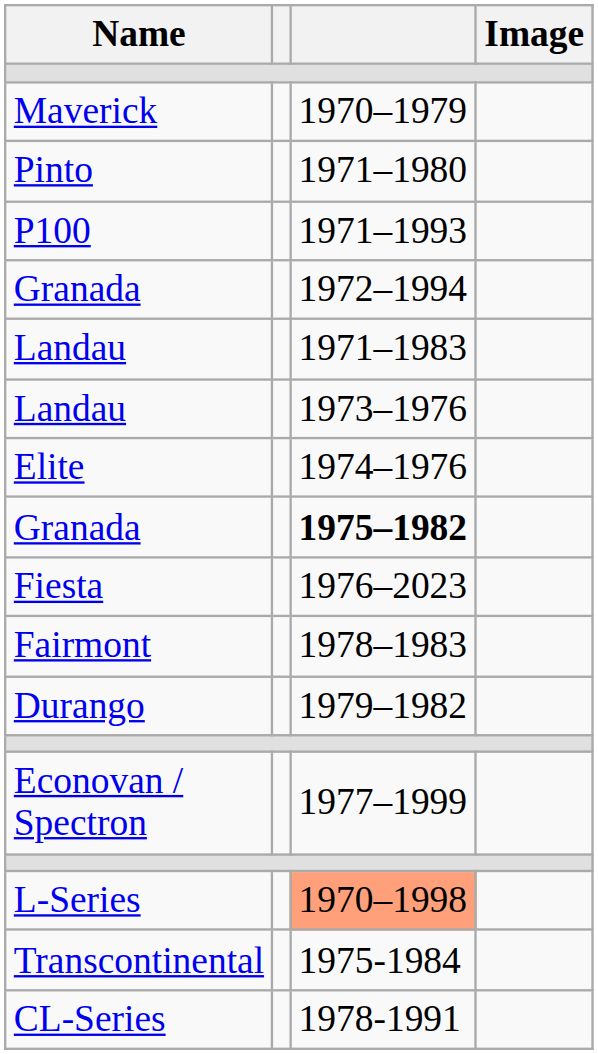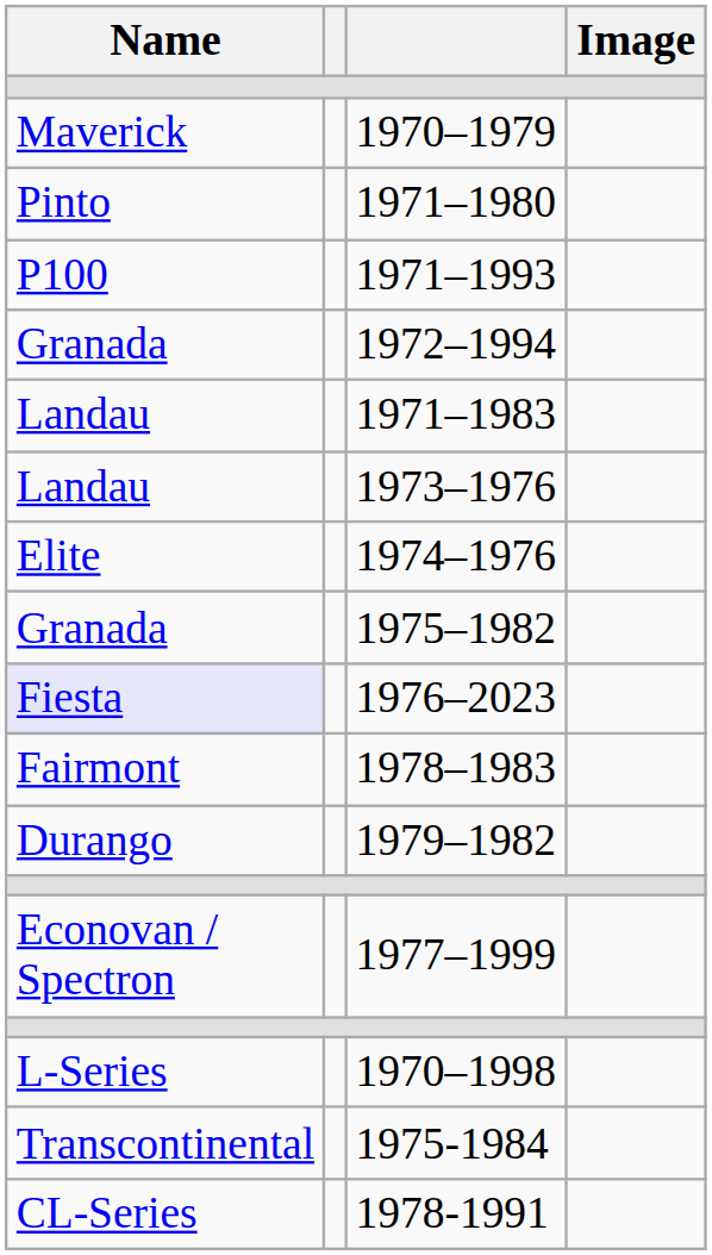1975–1982 | column 3: bold -> normal
1976–2023 | Name: no background -> lavender background
1970–1998 | column 3: lightsalmon background -> no background
